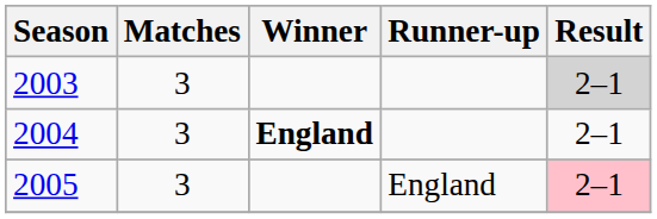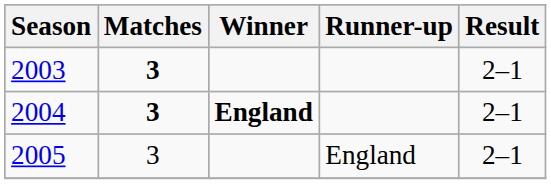2003 | Matches: normal -> bold
2003 | Result: lightgrey background -> no background
2004 | Matches: normal -> bold
2005 | Result: pink background -> no background
